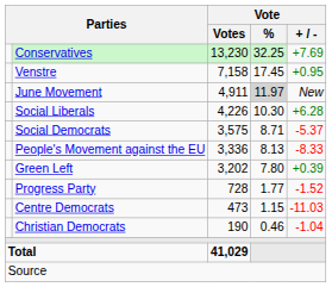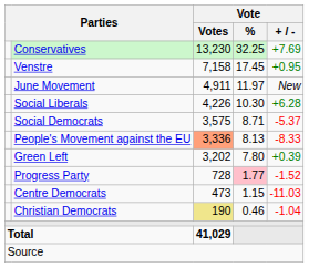June Movement | Vote / %: lightgrey background -> no background
People's Movement against the EU | Vote / Votes: no background -> lightsalmon background
Progress Party | Vote / %: no background -> pink background
Christian Democrats | Vote / Votes: no background -> khaki background
